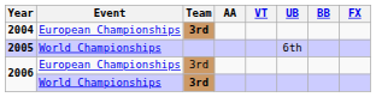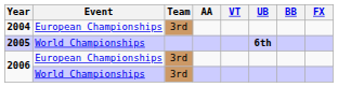2004 | Team: bold -> normal
2005 | UB: normal -> bold
2006 / World Championships | Team: bold -> normal
